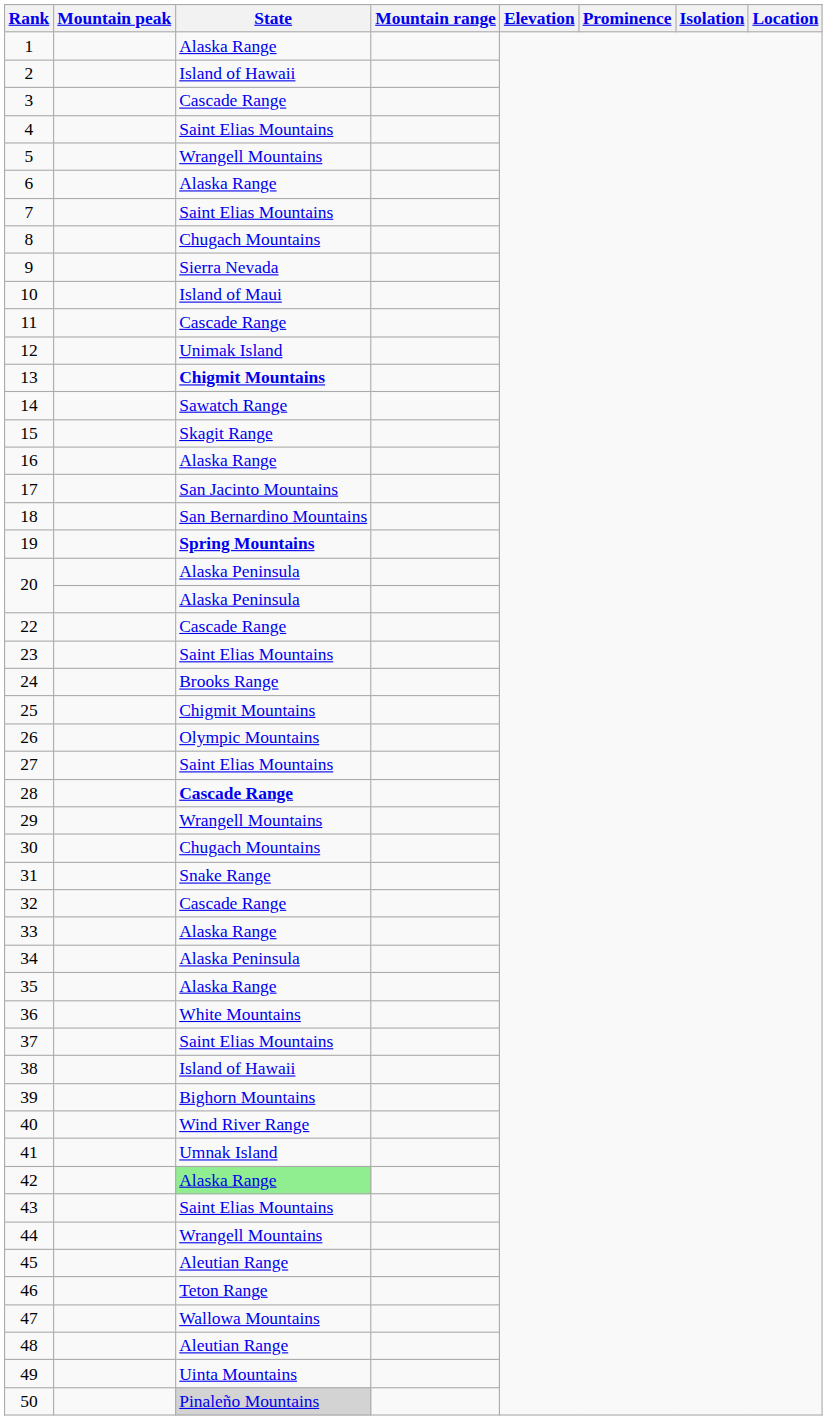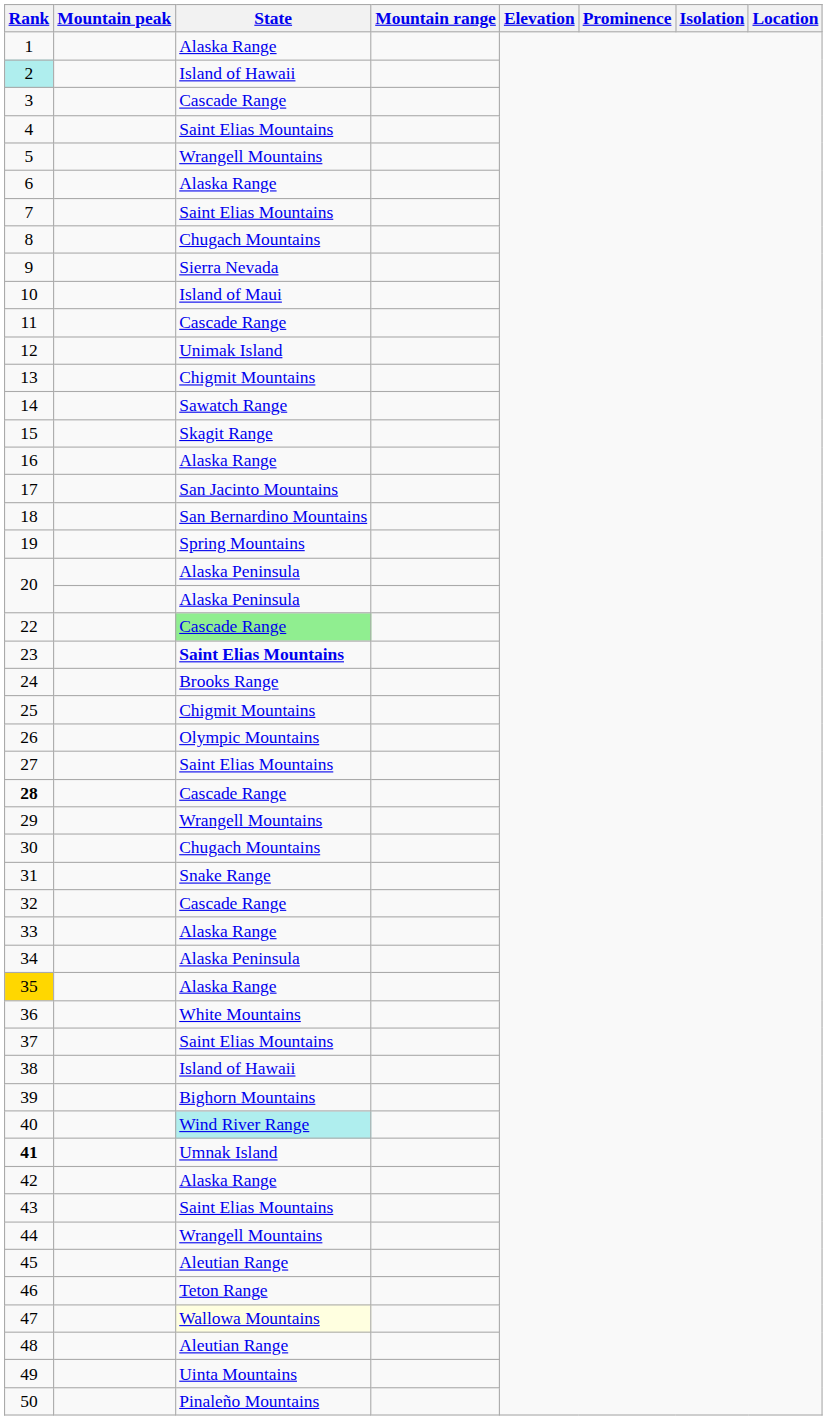2 | Rank: no background -> paleturquoise background
13 | State: bold -> normal
19 | State: bold -> normal
22 | State: no background -> lightgreen background
23 | State: normal -> bold
28 | Rank: normal -> bold
28 | State: bold -> normal
35 | Rank: no background -> gold background
40 | State: no background -> paleturquoise background
41 | Rank: normal -> bold
42 | State: lightgreen background -> no background
47 | State: no background -> lightyellow background
50 | State: lightgrey background -> no background
